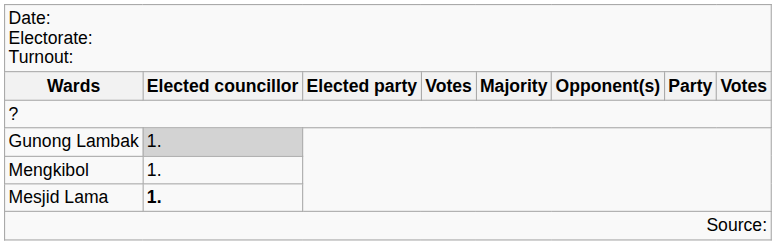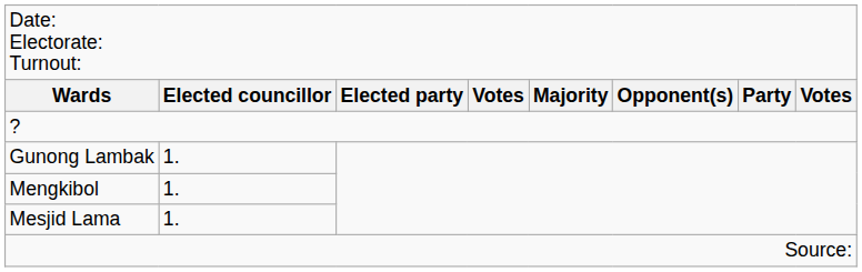Gunong Lambak | column 2: lightgrey background -> no background
Mesjid Lama | column 2: bold -> normal
